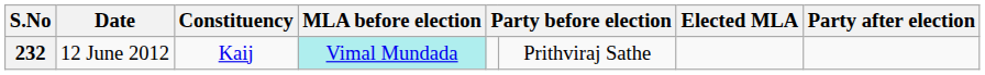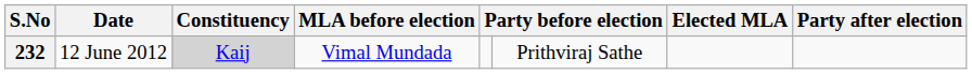232 | Constituency: no background -> lightgrey background
232 | MLA before election: paleturquoise background -> no background
